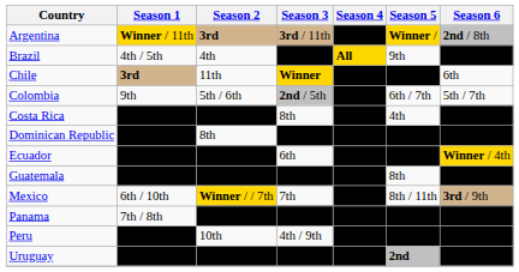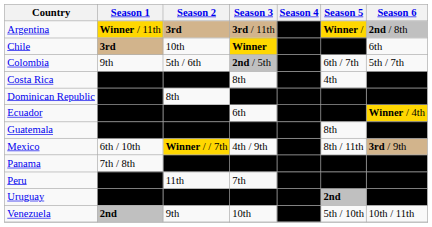- row: Brazil | 4th / 5th | 4th | All | 9th
Chile | Season 2: 11th -> 10th
Mexico | Season 3: 7th -> 4th / 9th
Peru | Season 2: 10th -> 11th
Peru | Season 3: 4th / 9th -> 7th
+ row: Venezuela | 2nd | 9th | 10th | 5th / 10th | 10th / 11th
